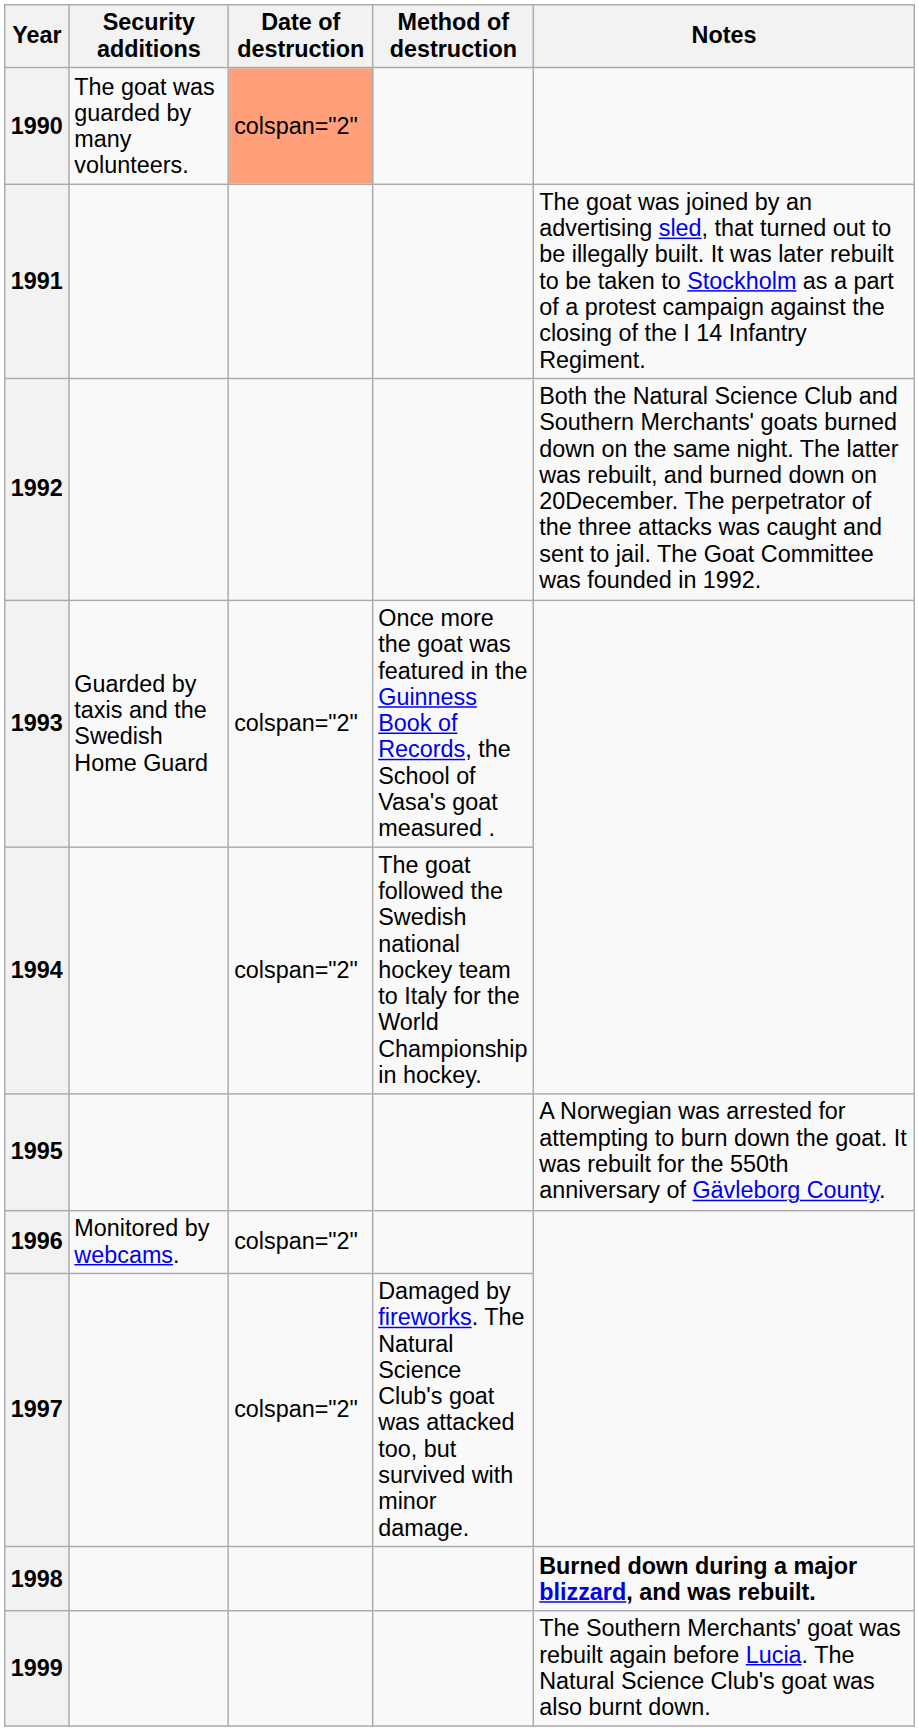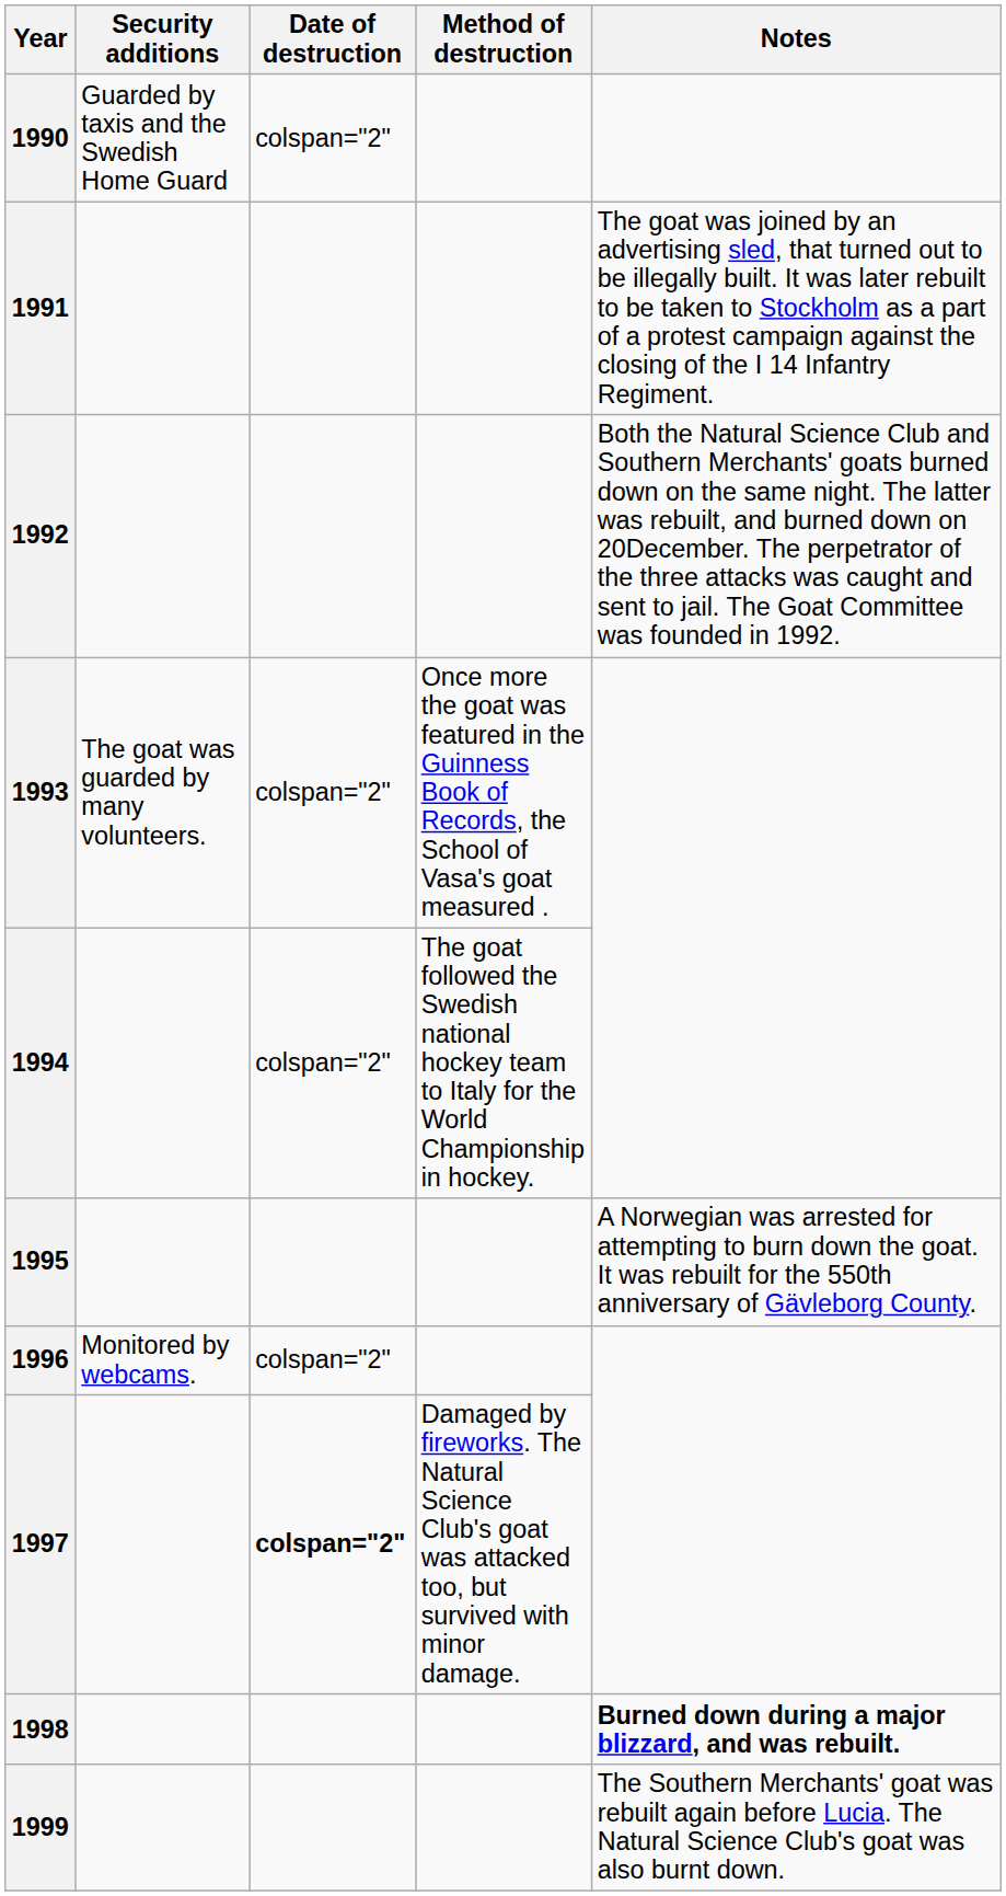1990 | Security additions: The goat was guarded by many volunteers. -> Guarded by taxis and the Swedish Home Guard
1990 | Date of destruction: lightsalmon background -> no background
1993 | Security additions: Guarded by taxis and the Swedish Home Guard -> The goat was guarded by many volunteers.
1997 | Date of destruction: normal -> bold
